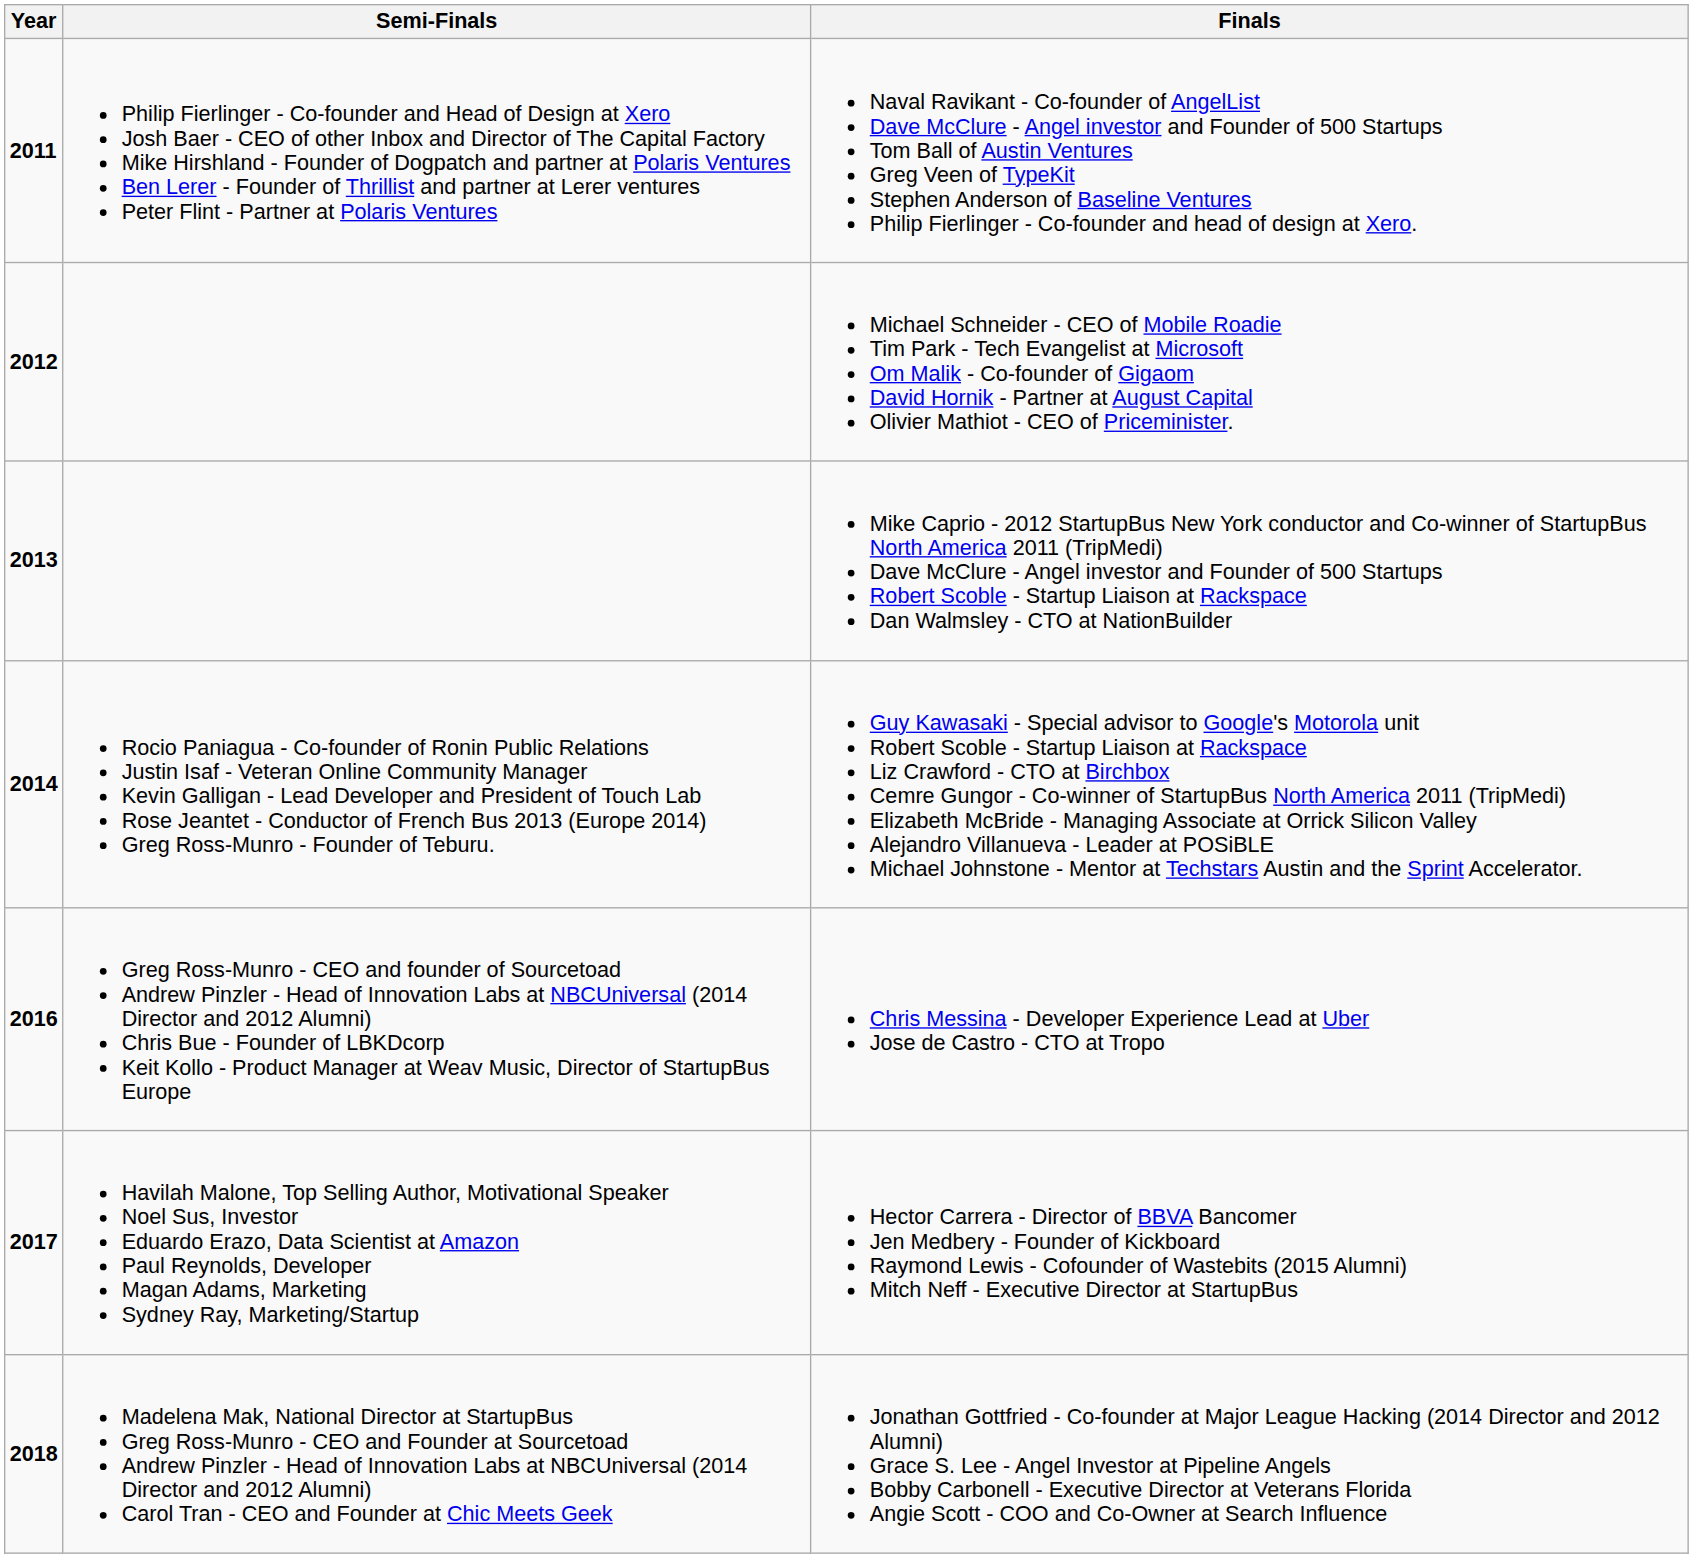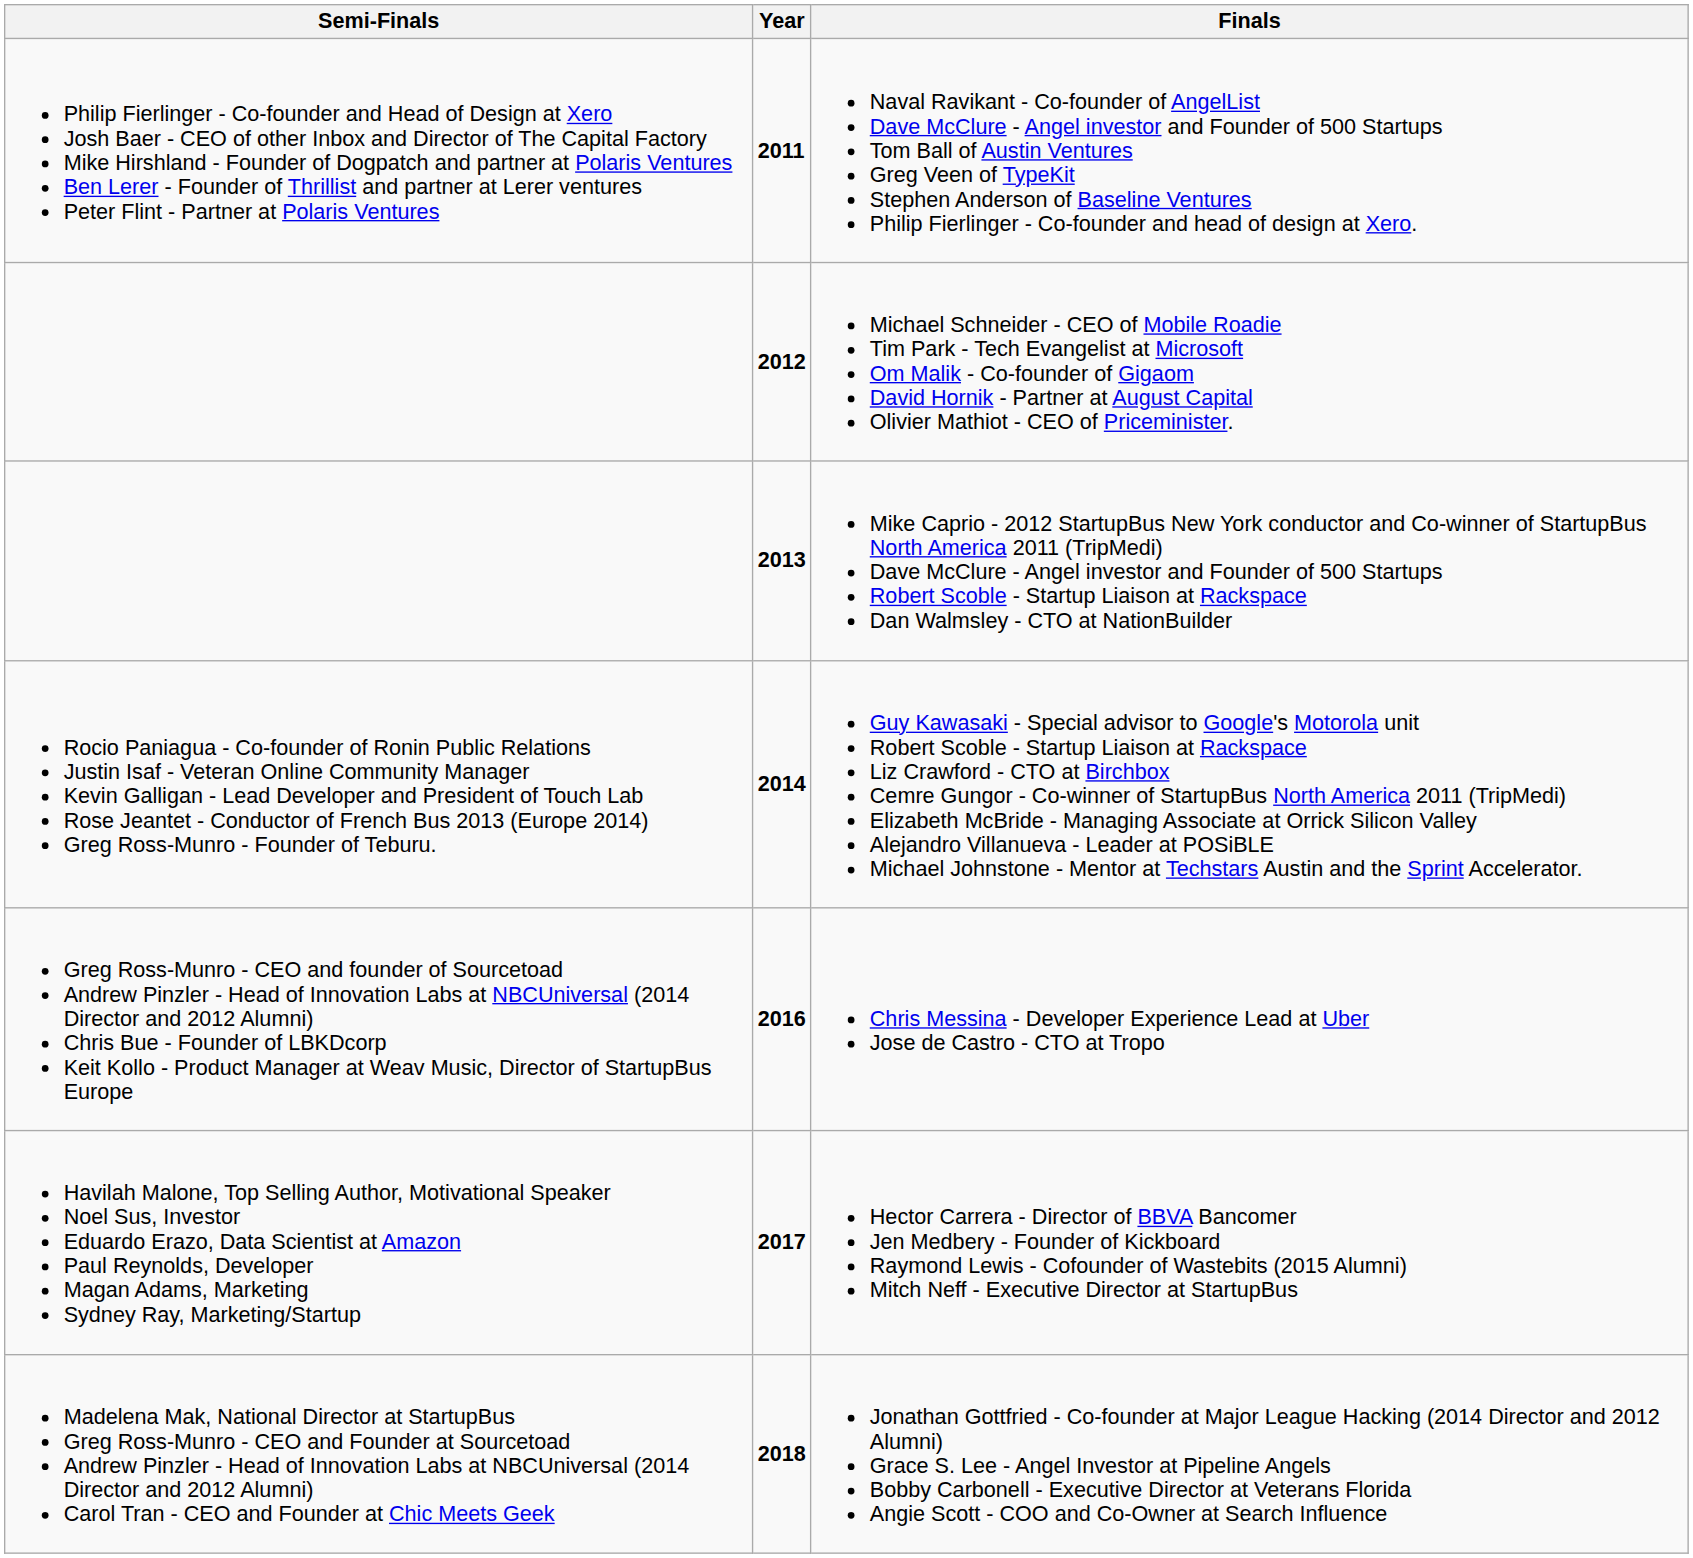columns swapped: Year <-> Semi-Finals
